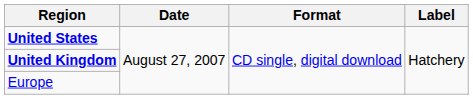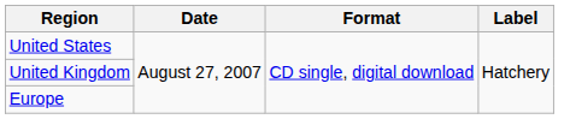United States | Region: bold -> normal
United Kingdom | Region: bold -> normal
